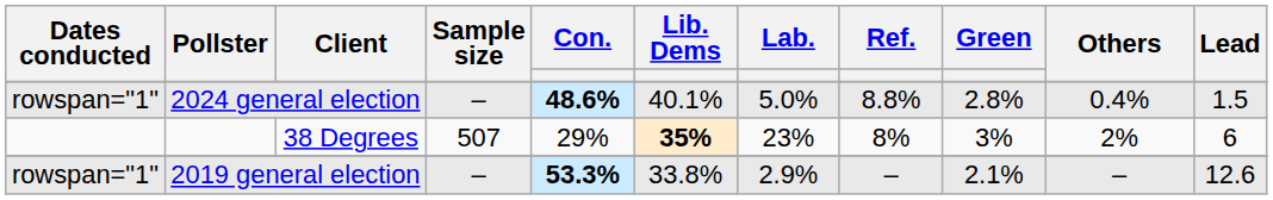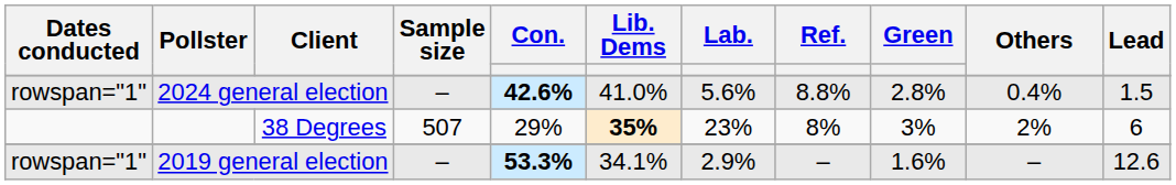2024 general election | Con.: 48.6% -> 42.6%
2024 general election | Lib. Dems: 40.1% -> 41.0%
2024 general election | Lab.: 5.0% -> 5.6%
2019 general election | Lib. Dems: 33.8% -> 34.1%
2019 general election | Green: 2.1% -> 1.6%
